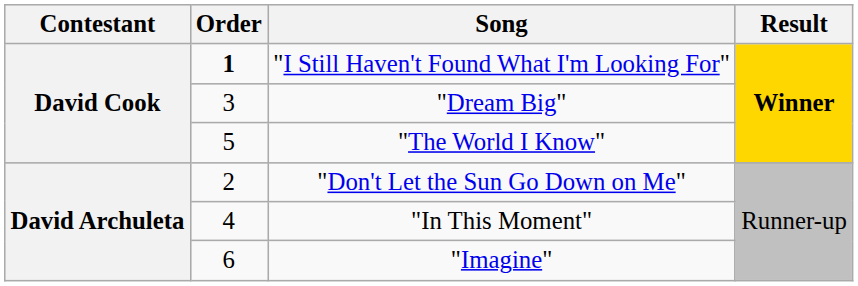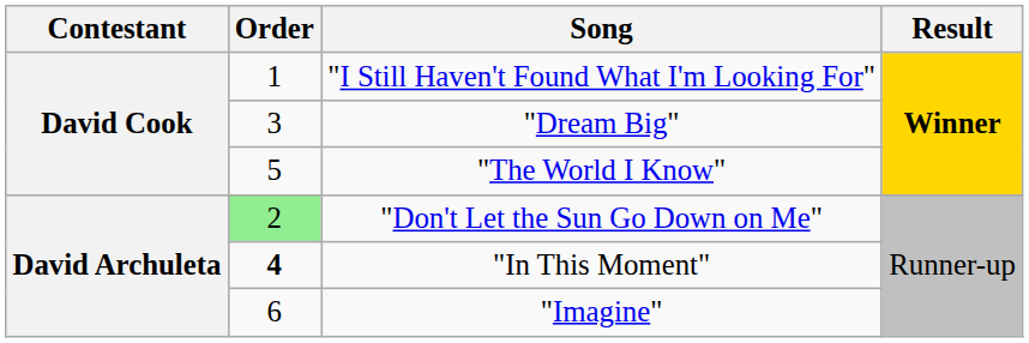"I Still Haven't Found What I'm Looking For" | Order: bold -> normal
"Don't Let the Sun Go Down on Me" | Order: no background -> lightgreen background
"In This Moment" | Order: normal -> bold
